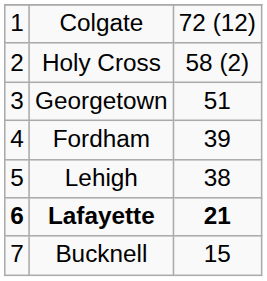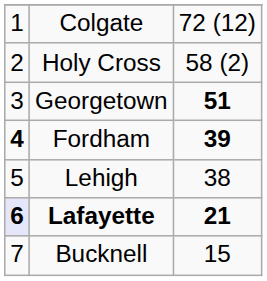Georgetown | column 3: normal -> bold
Fordham | column 1: normal -> bold
Fordham | column 3: normal -> bold
Lafayette | column 1: no background -> lavender background
